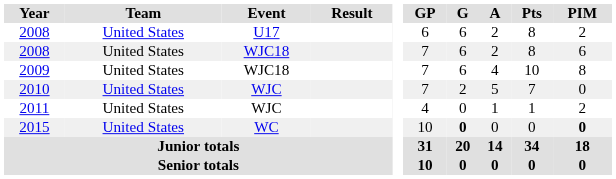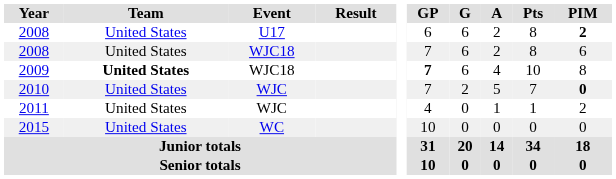2008 / U17 | PIM: normal -> bold
2009 | Team: normal -> bold
2009 | GP: normal -> bold
2010 | PIM: normal -> bold
2015 | G: bold -> normal
2015 | PIM: bold -> normal
